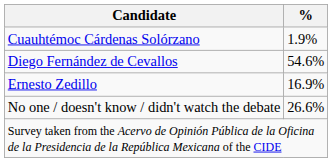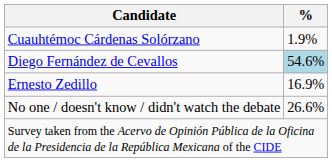Diego Fernández de Cevallos | %: no background -> lightblue background
